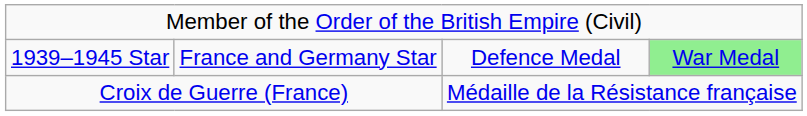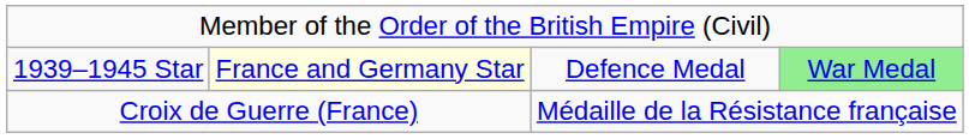1939–1945 Star | column 2: no background -> lightyellow background
